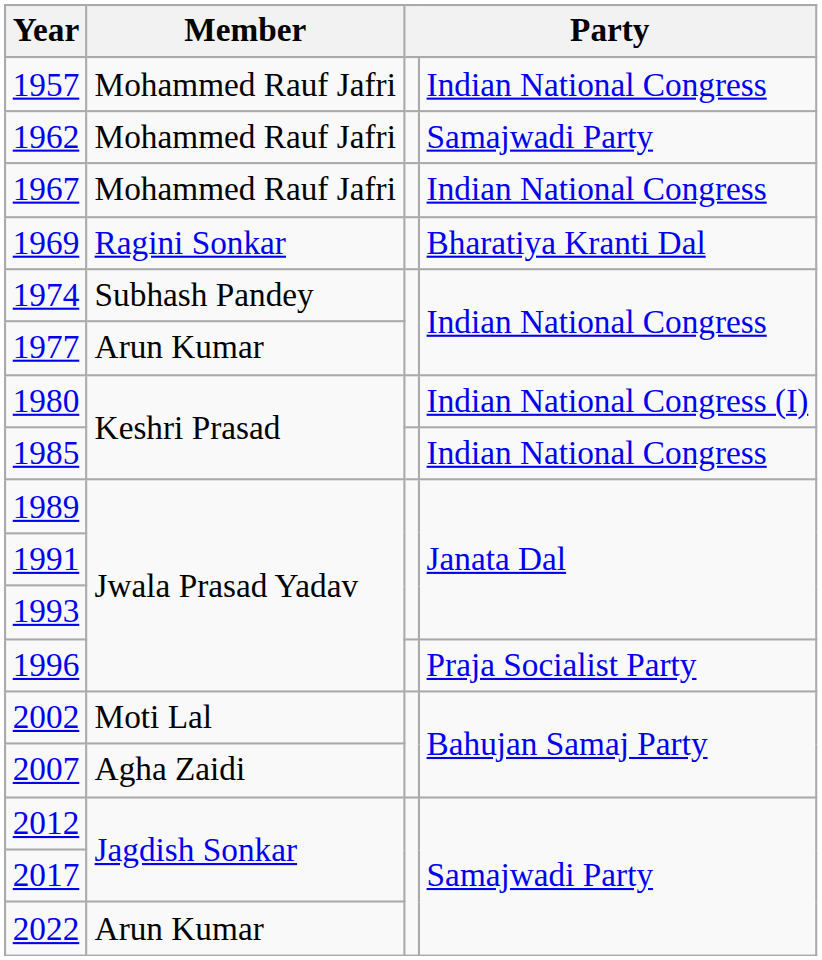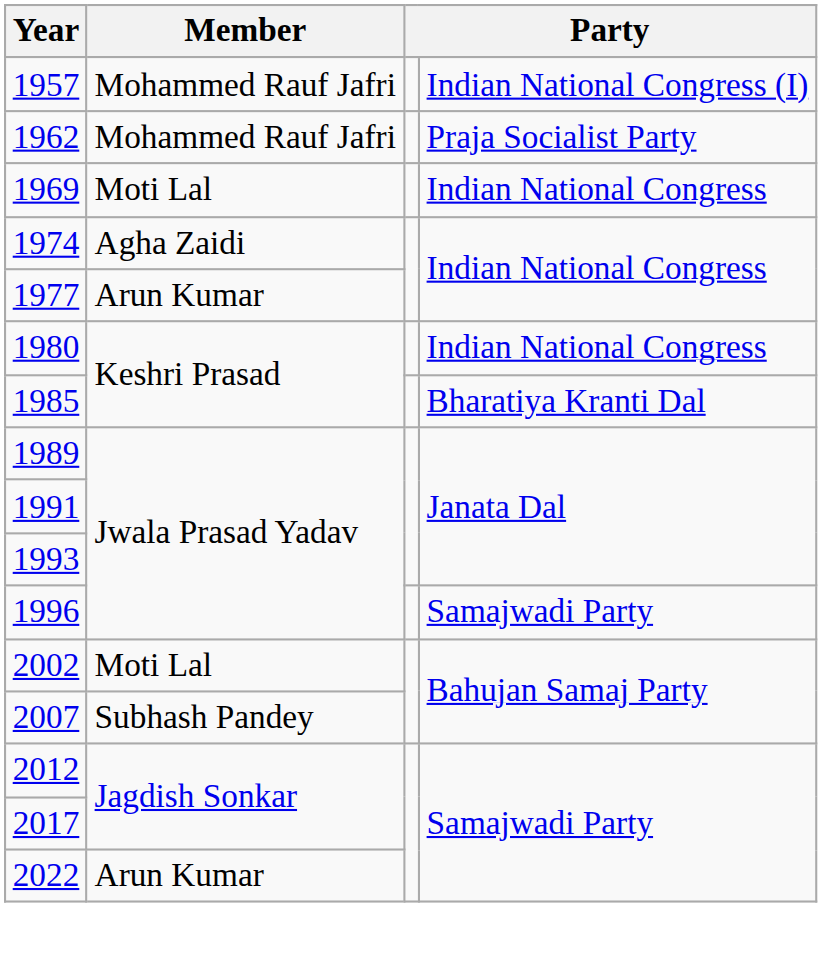1957 | column 4: Indian National Congress -> Indian National Congress (I)
1962 | column 4: Samajwadi Party -> Praja Socialist Party
- row: 1967 | Mohammed Rauf Jafri | Indian National Congress
1969 | Member: Ragini Sonkar -> Moti Lal
1969 | column 4: Bharatiya Kranti Dal -> Indian National Congress
1974 | Member: Subhash Pandey -> Agha Zaidi
1980 | column 4: Indian National Congress (I) -> Indian National Congress
1985 | column 4: Indian National Congress -> Bharatiya Kranti Dal
1996 | column 4: Praja Socialist Party -> Samajwadi Party
2007 | Member: Agha Zaidi -> Subhash Pandey
